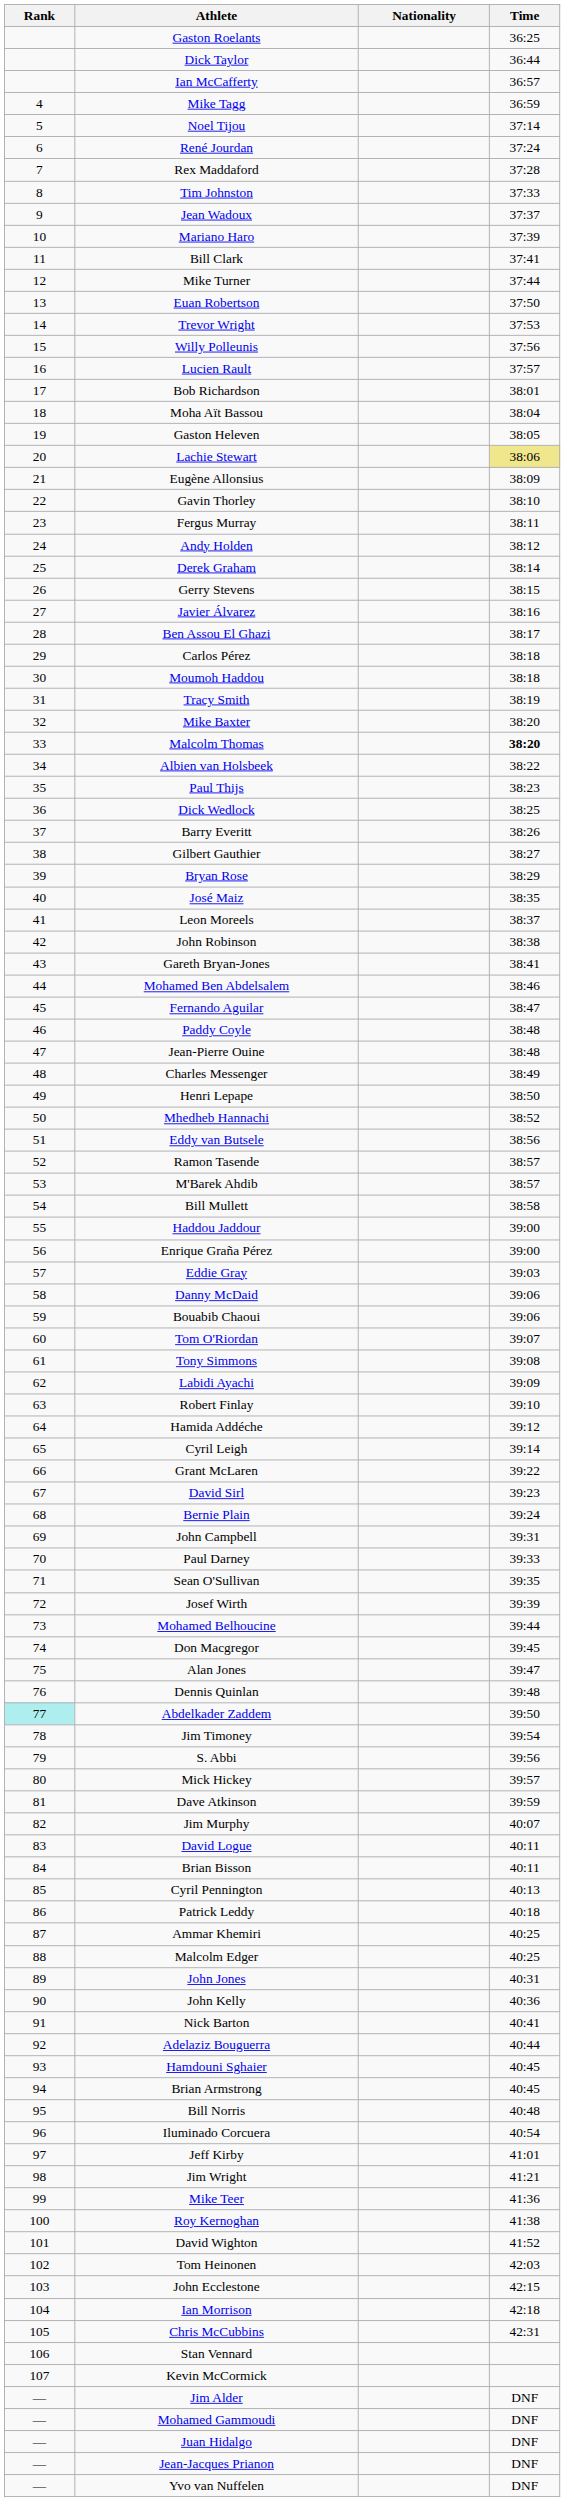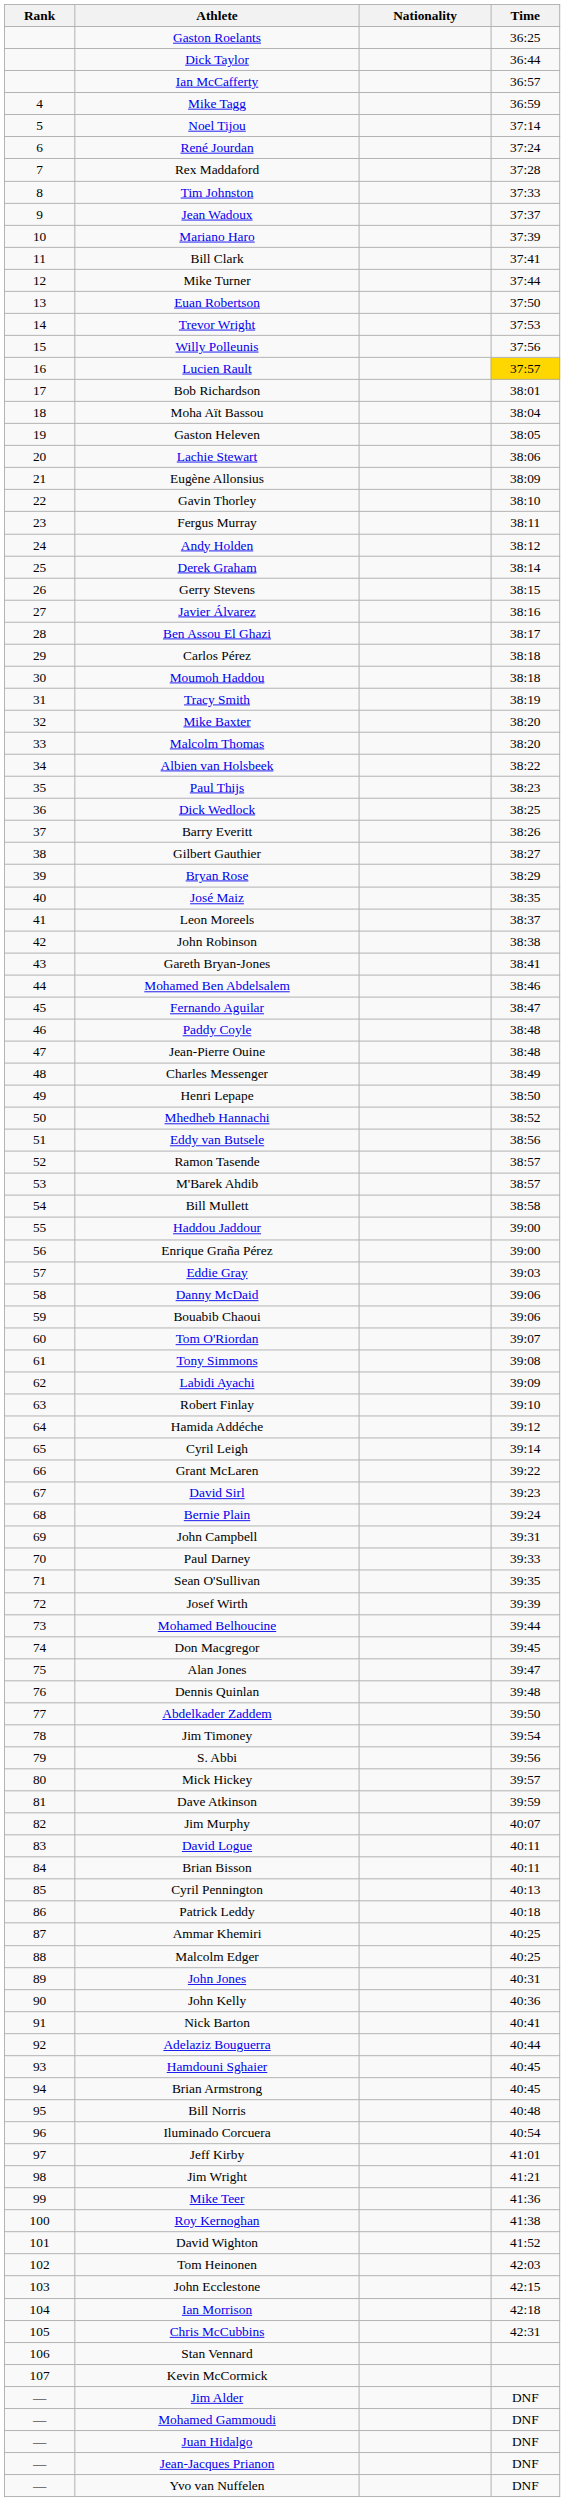Lucien Rault | Time: no background -> gold background
Lachie Stewart | Time: khaki background -> no background
Malcolm Thomas | Time: bold -> normal
Abdelkader Zaddem | Rank: paleturquoise background -> no background
